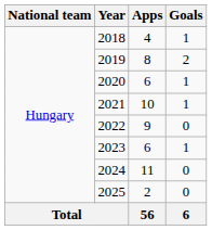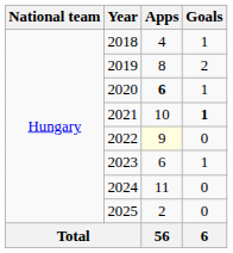2020 | Apps: normal -> bold
2021 | Goals: normal -> bold
2022 | Apps: no background -> lightyellow background
